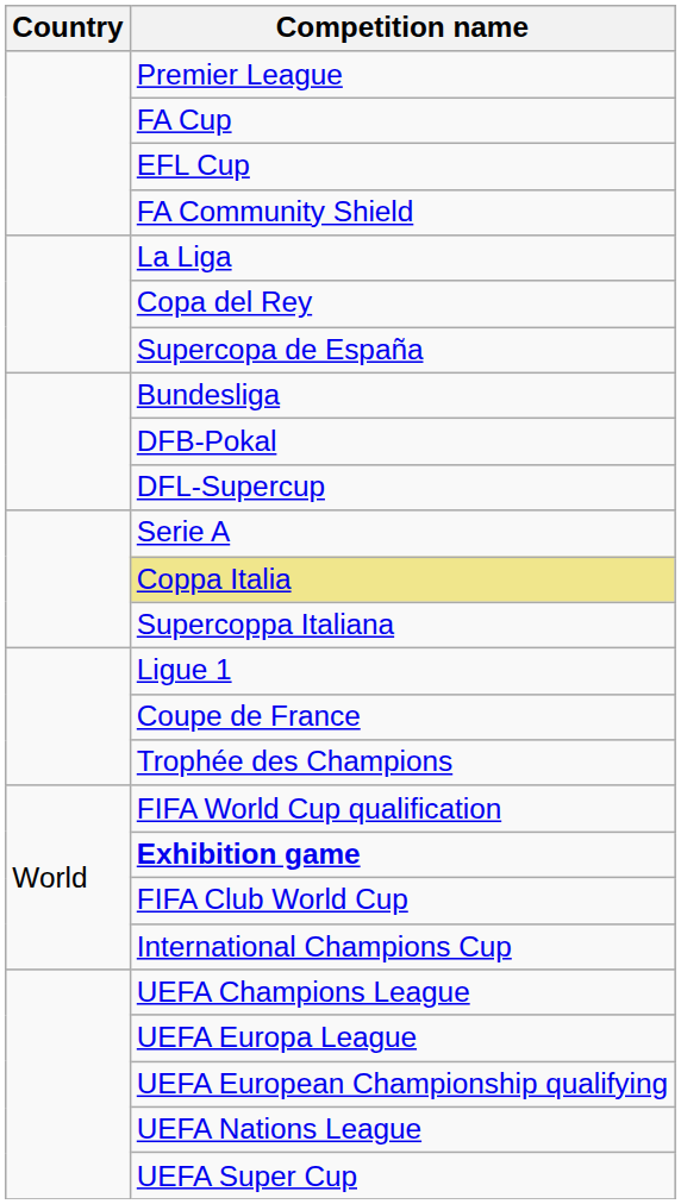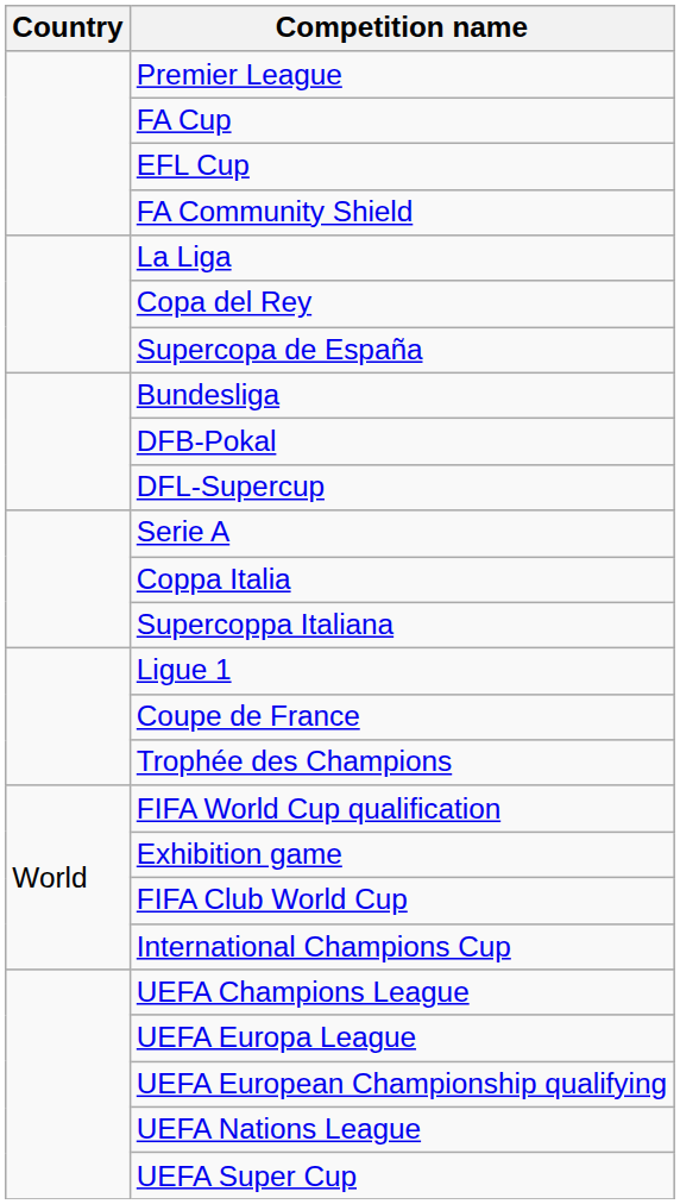Coppa Italia | Competition name: khaki background -> no background
Exhibition game | Competition name: bold -> normal
